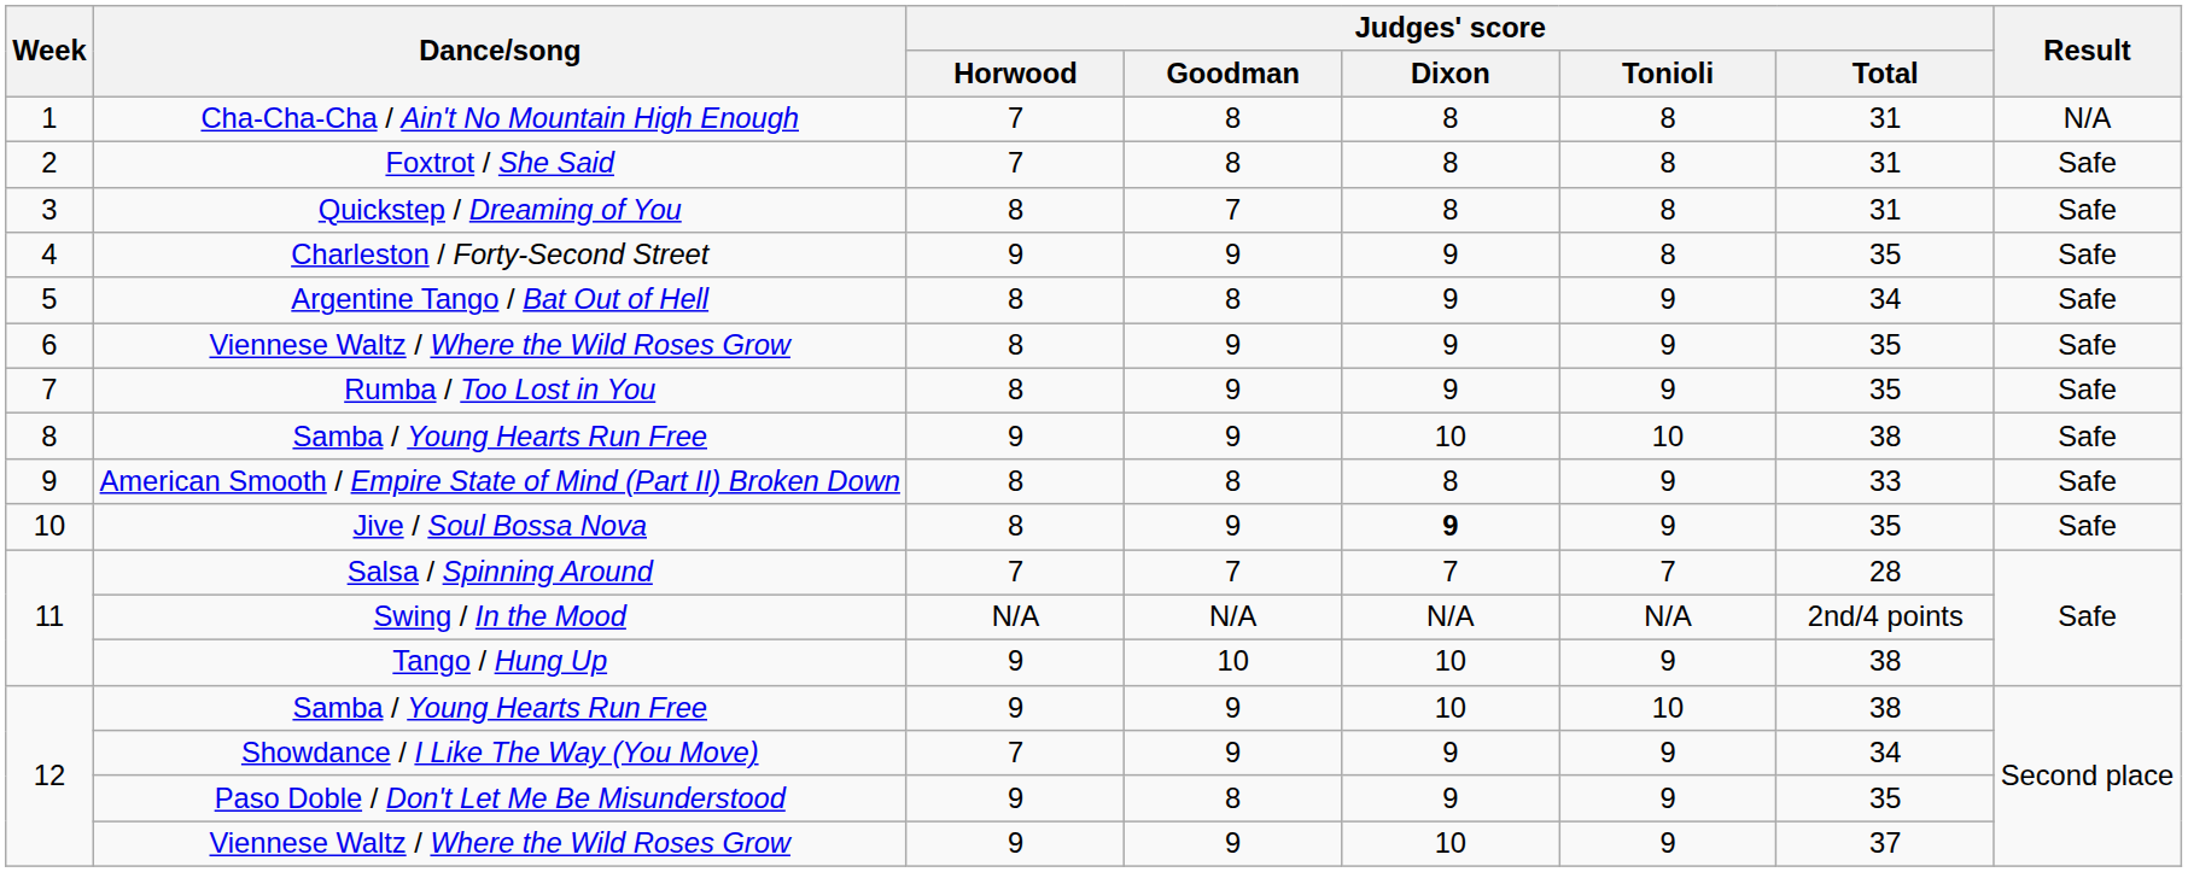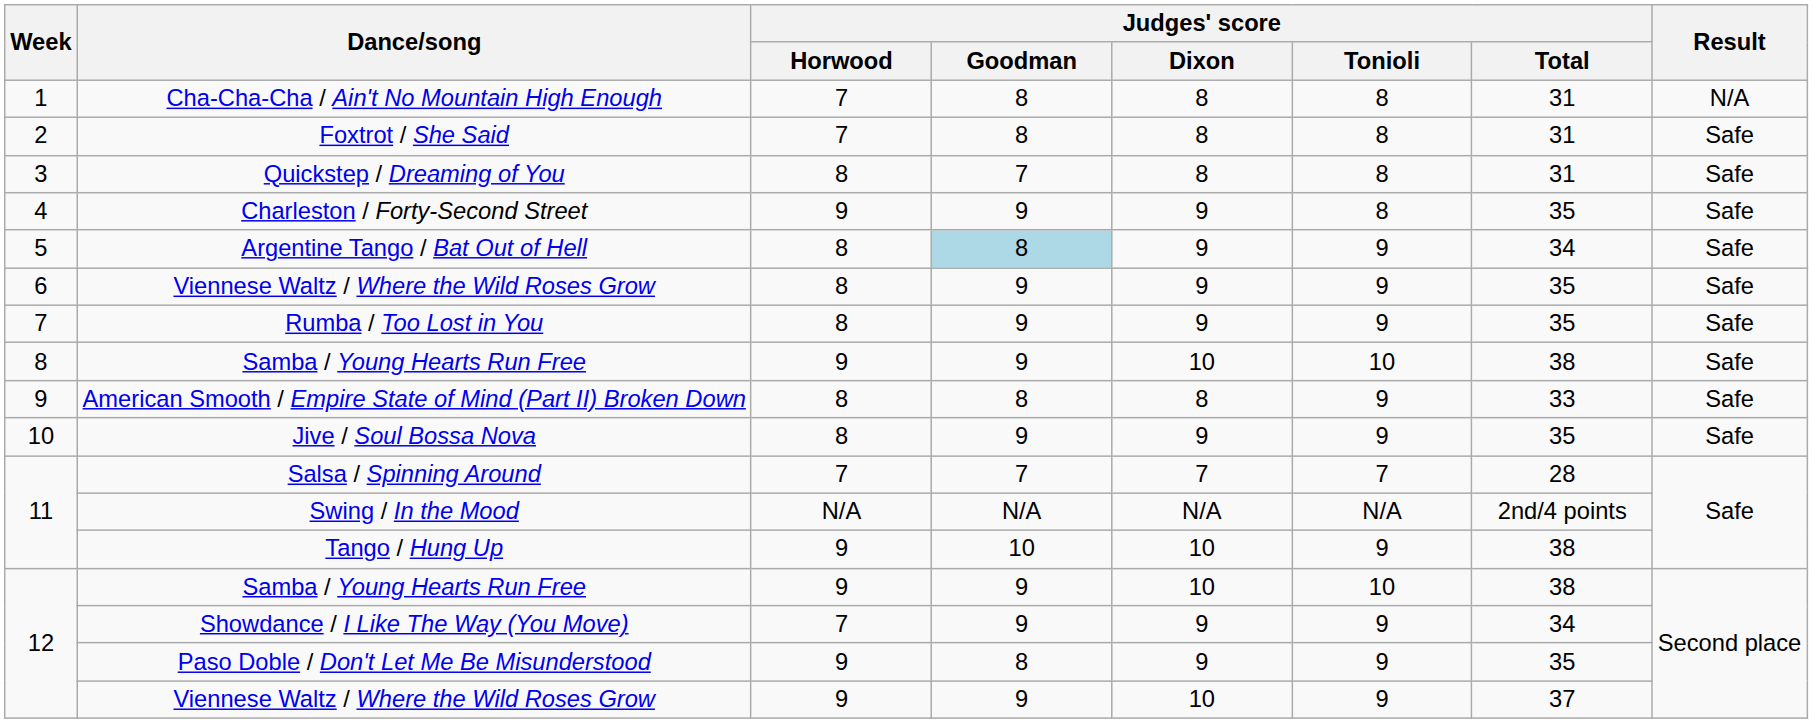Argentine Tango / Bat Out of Hell | Judges' score / Goodman: no background -> lightblue background
Jive / Soul Bossa Nova | Judges' score / Dixon: bold -> normal
